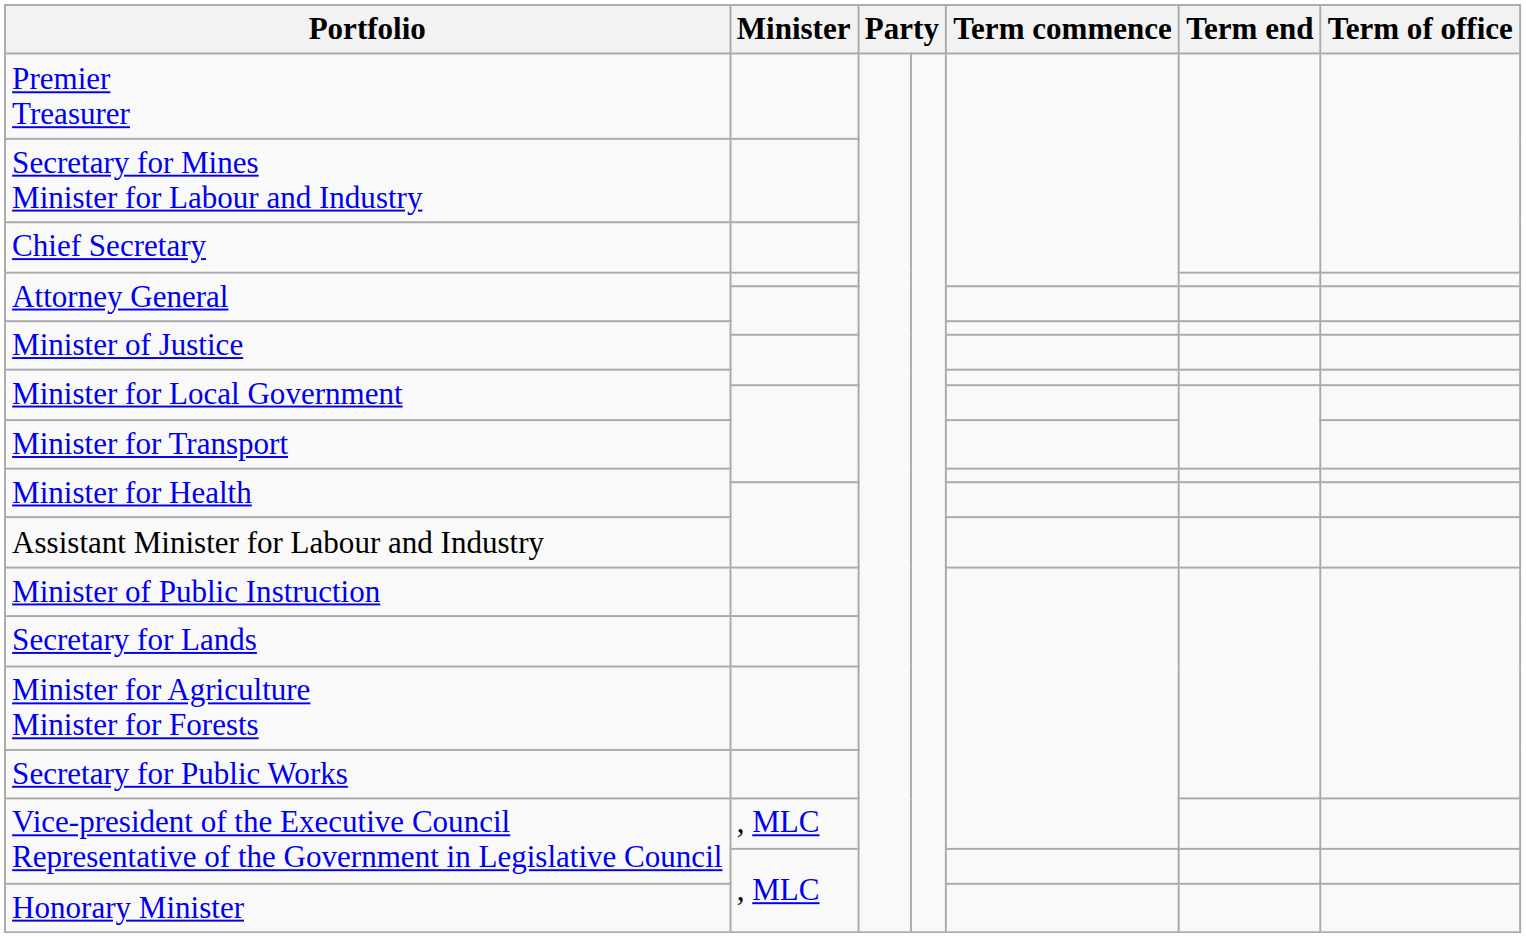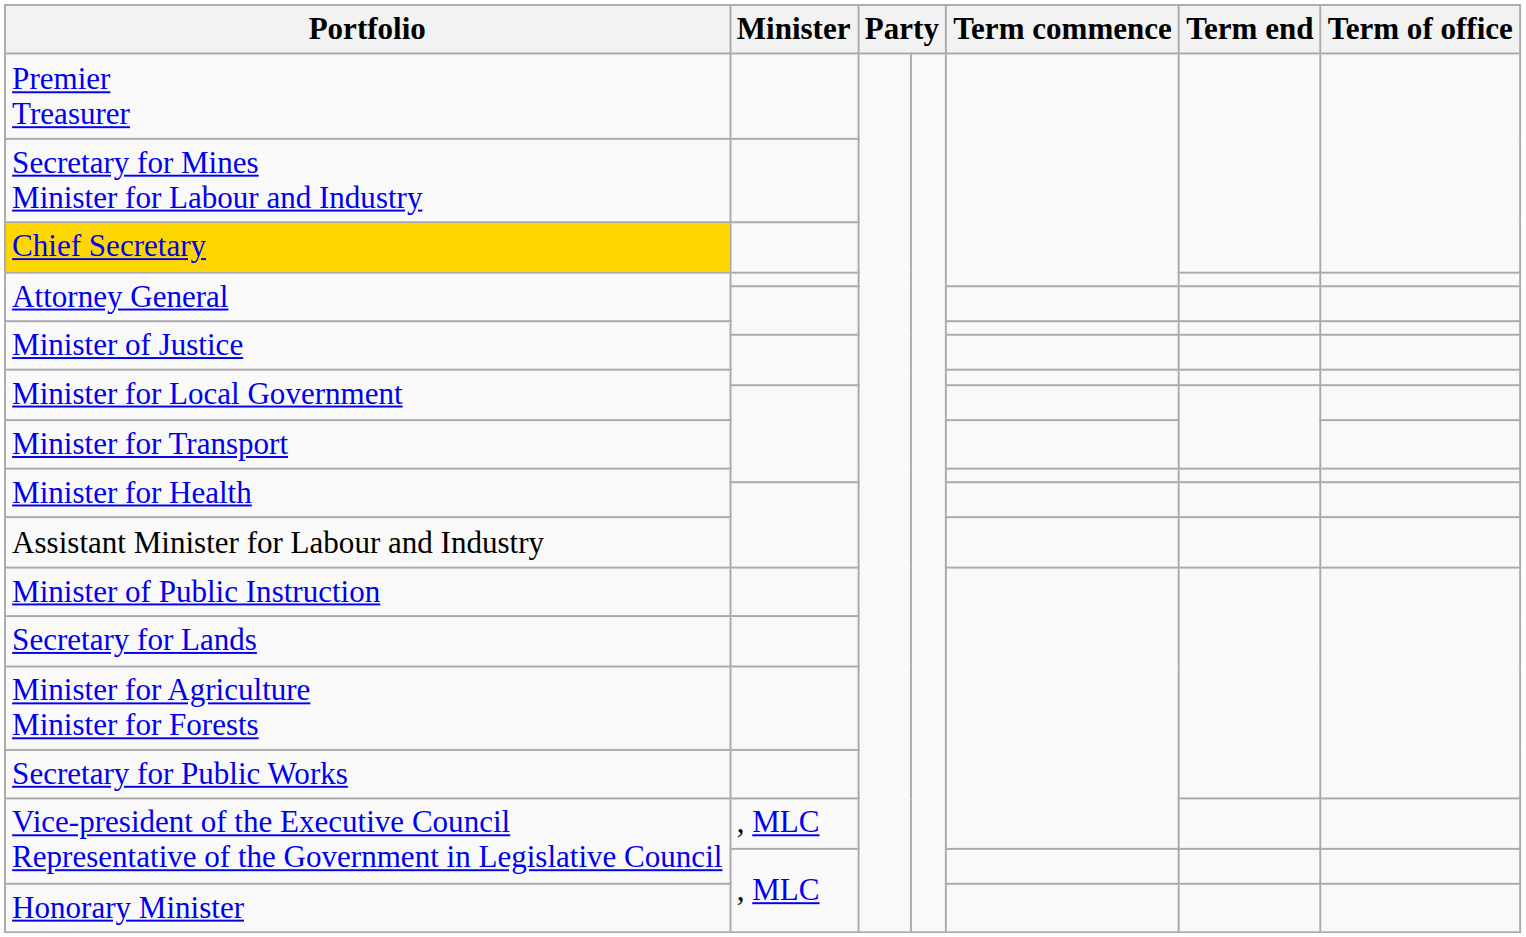Chief Secretary | Portfolio: no background -> gold background
